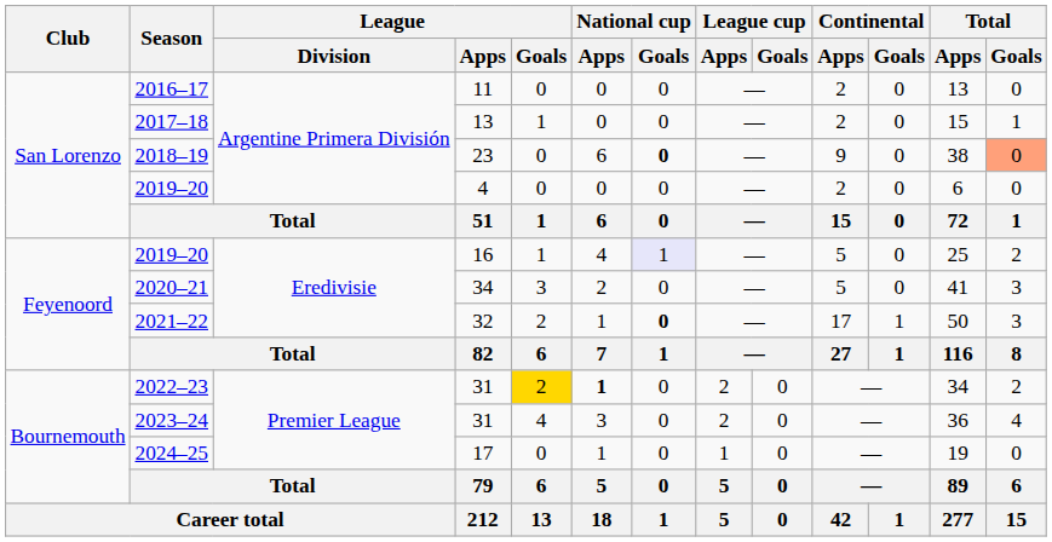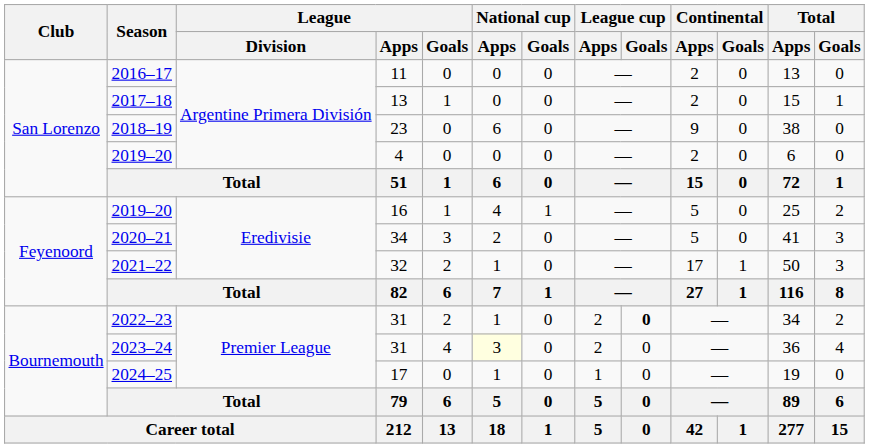2018–19 | National cup / Goals: bold -> normal
2018–19 | Total / Goals: lightsalmon background -> no background
2019–20 / 16 | National cup / Goals: lavender background -> no background
2021–22 | National cup / Goals: bold -> normal
2022–23 | League / Goals: gold background -> no background
2022–23 | National cup / Apps: bold -> normal
2022–23 | League cup / Goals: normal -> bold
2023–24 | National cup / Apps: no background -> lightyellow background
